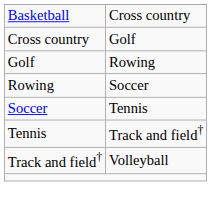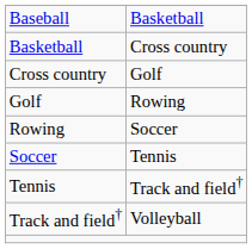+ row: Baseball | Basketball
